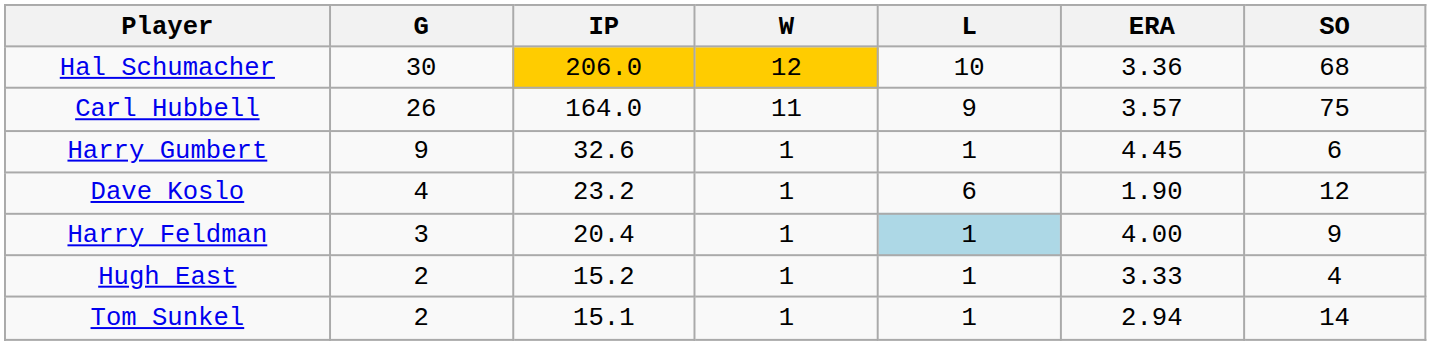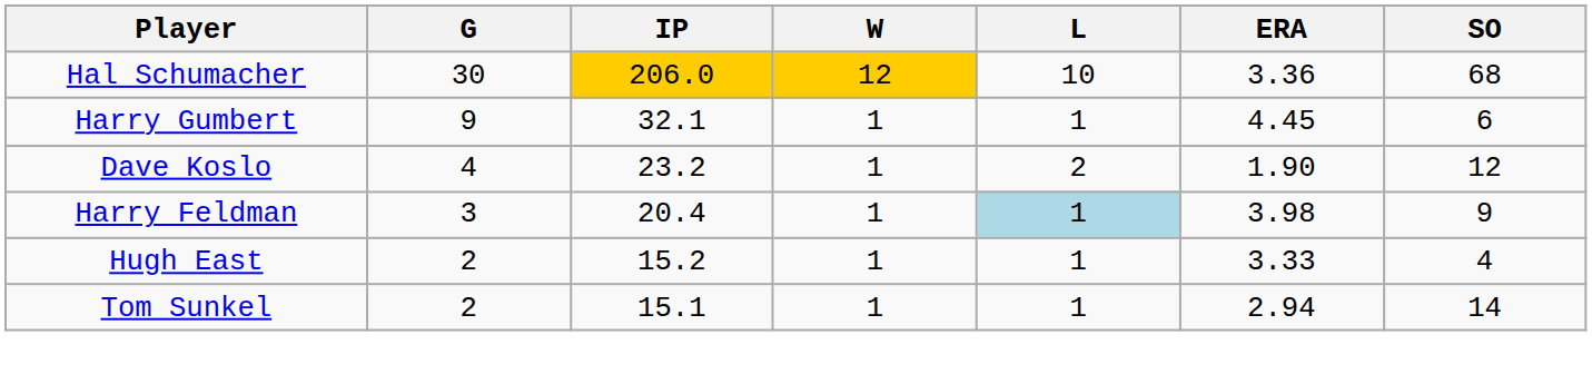- row: Carl Hubbell | 26 | 164.0 | 11 | 9 | 3.57 | 75
Harry Gumbert | IP: 32.6 -> 32.1
Dave Koslo | L: 6 -> 2
Harry Feldman | ERA: 4.00 -> 3.98
